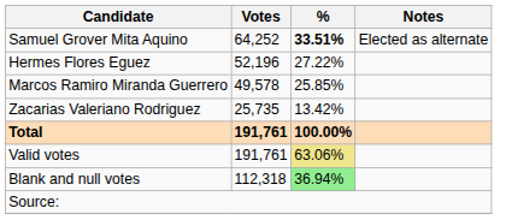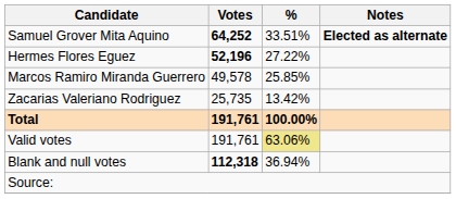Samuel Grover Mita Aquino | Votes: normal -> bold
Samuel Grover Mita Aquino | %: bold -> normal
Samuel Grover Mita Aquino | Notes: normal -> bold
Hermes Flores Eguez | Votes: normal -> bold
Blank and null votes | Votes: normal -> bold
Blank and null votes | %: lightgreen background -> no background
